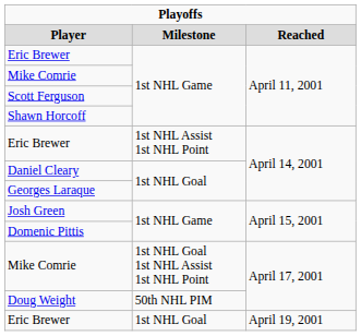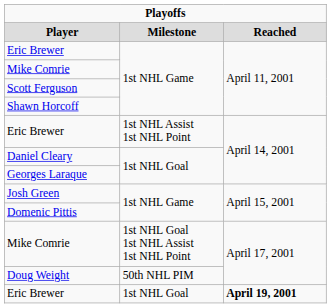Eric Brewer / 1st NHL Goal | column 3: normal -> bold
